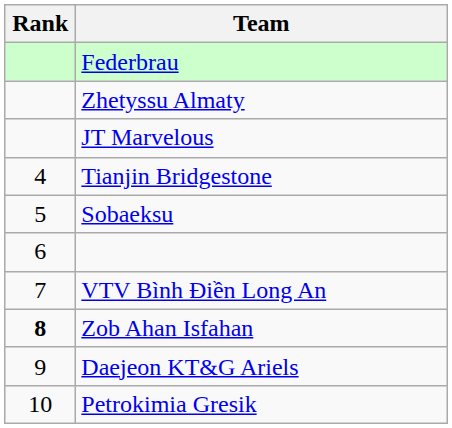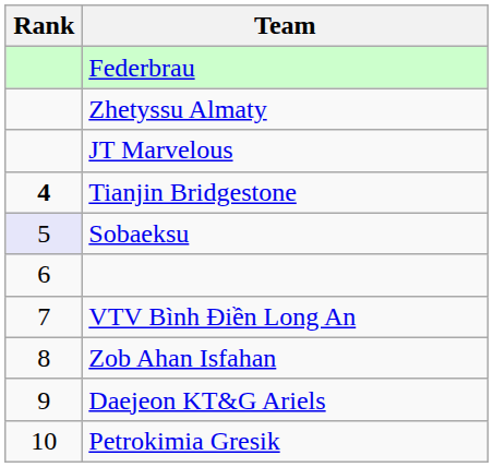Tianjin Bridgestone | Rank: normal -> bold
Sobaeksu | Rank: no background -> lavender background
Zob Ahan Isfahan | Rank: bold -> normal
